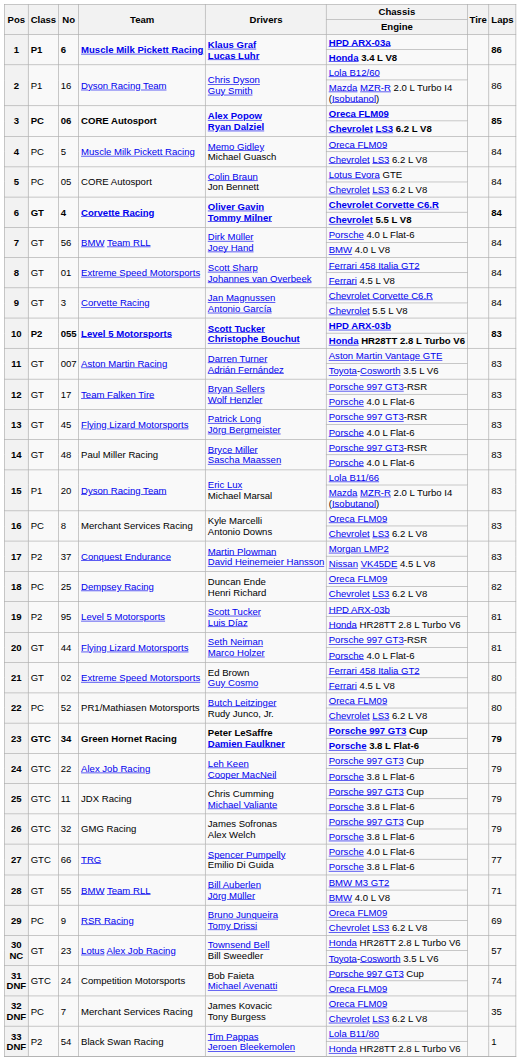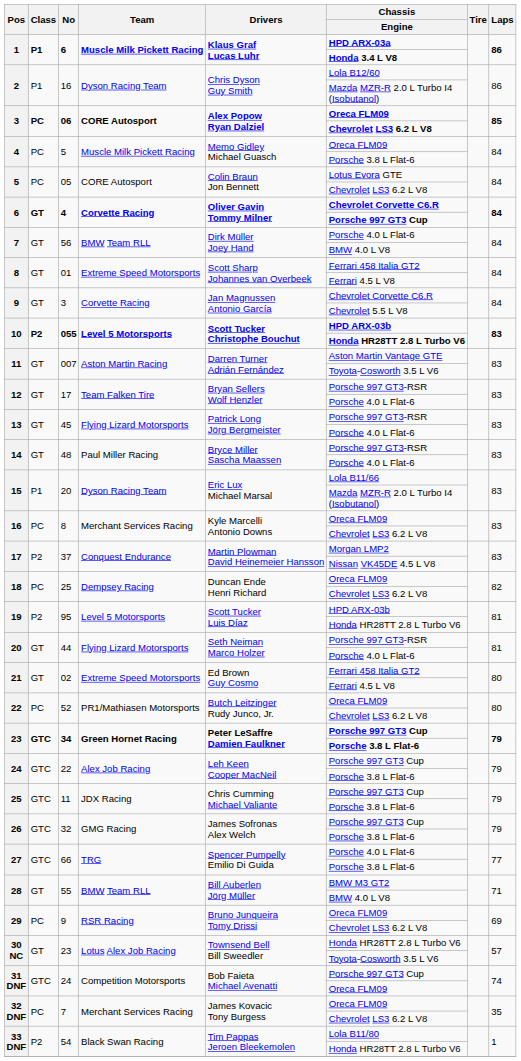row 10 | Chassis / Engine: Chevrolet LS3 6.2 L V8 -> Porsche 3.8 L Flat-6
row 14 | Chassis / Engine: Chevrolet 5.5 L V8 -> Porsche 997 GT3 Cup
